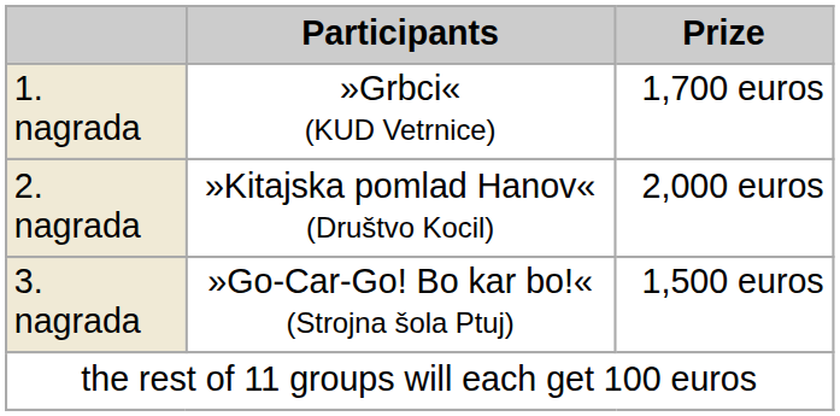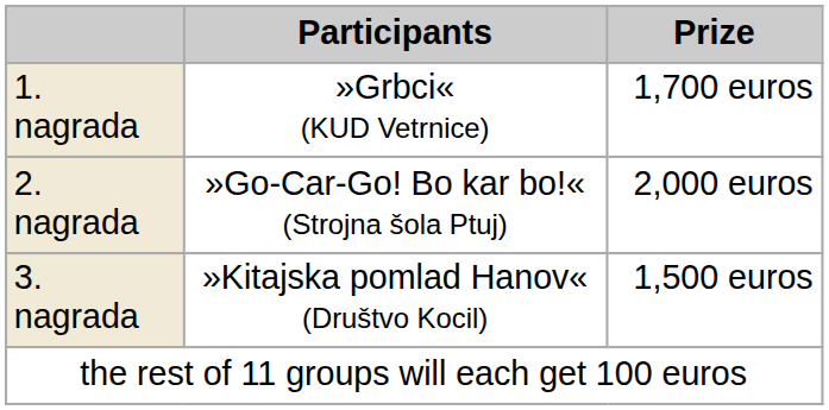2. nagrada | Participants: »Kitajska pomlad Hanov« (Društvo Kocil) -> »Go-Car-Go! Bo kar bo!« (Strojna šola Ptuj)
3. nagrada | Participants: »Go-Car-Go! Bo kar bo!« (Strojna šola Ptuj) -> »Kitajska pomlad Hanov« (Društvo Kocil)
